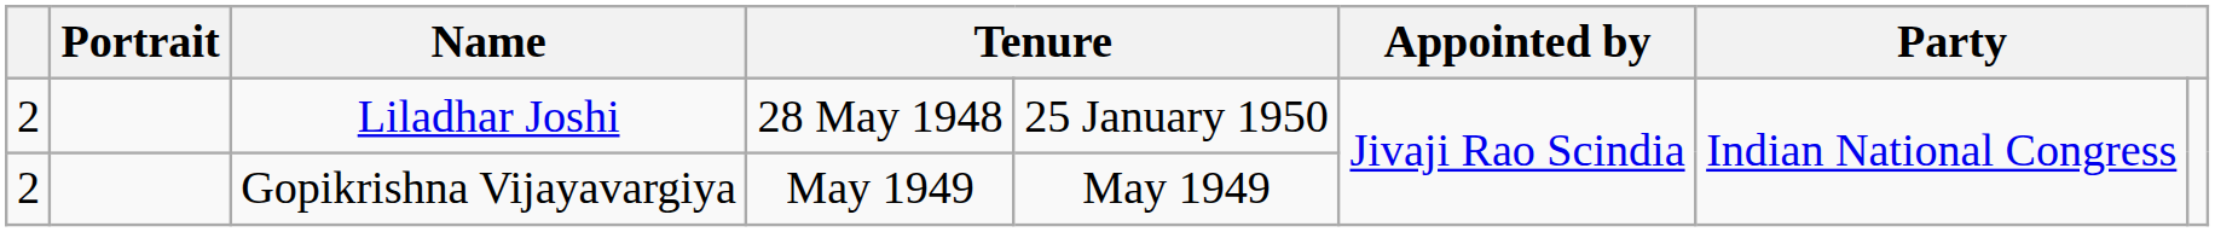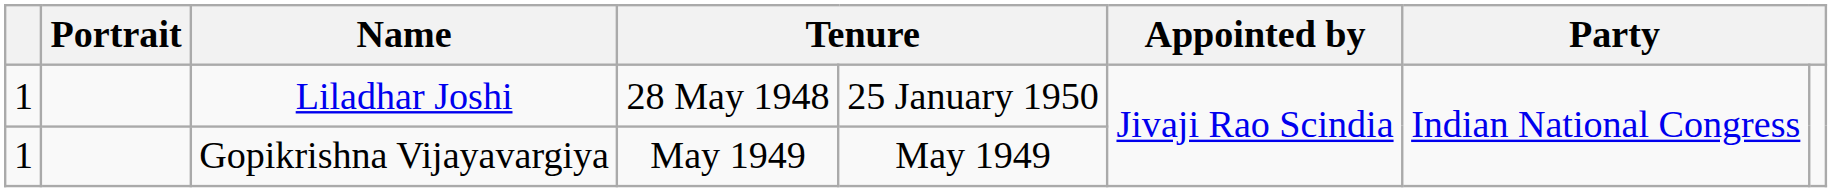Liladhar Joshi | column 1: 2 -> 1
Gopikrishna Vijayavargiya | column 1: 2 -> 1
